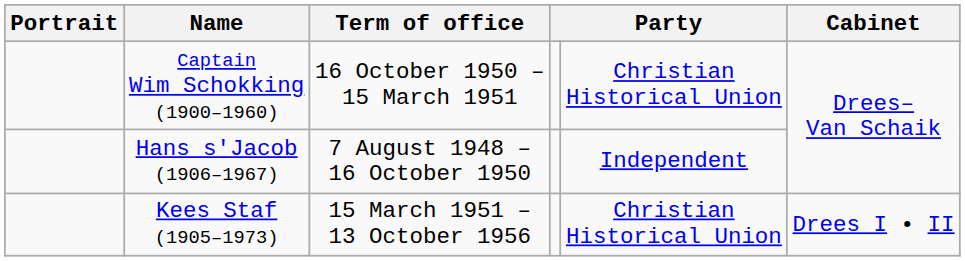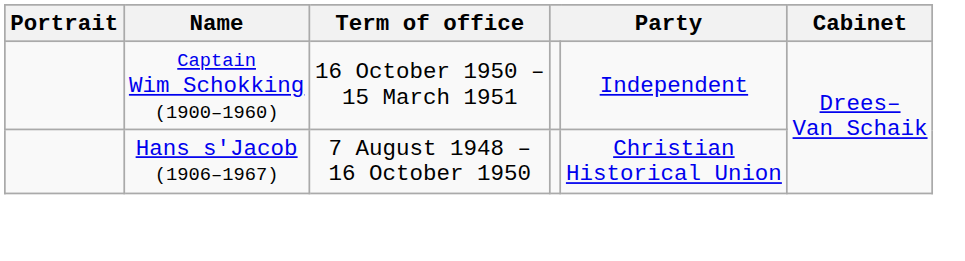Captain Wim Schokking (1900–1960) | column 5: Christian Historical Union -> Independent
Hans s'Jacob (1906–1967) | column 5: Independent -> Christian Historical Union
- row: Kees Staf (1905–1973) | 15 March 1951 – 13 October 1956 | Christian Historical Union | Drees I • II
